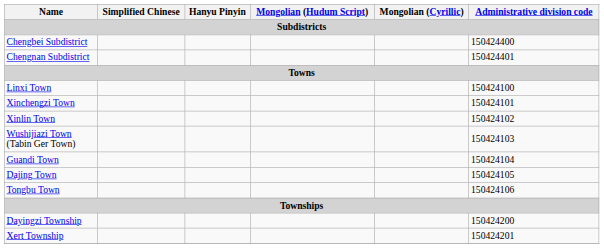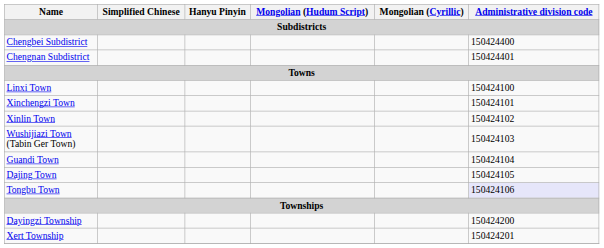Tongbu Town | Administrative division code: no background -> lavender background
